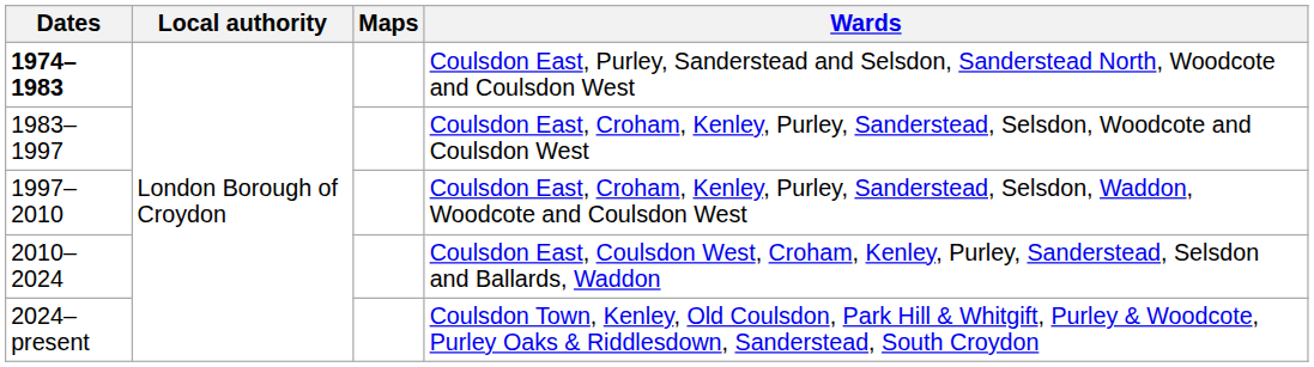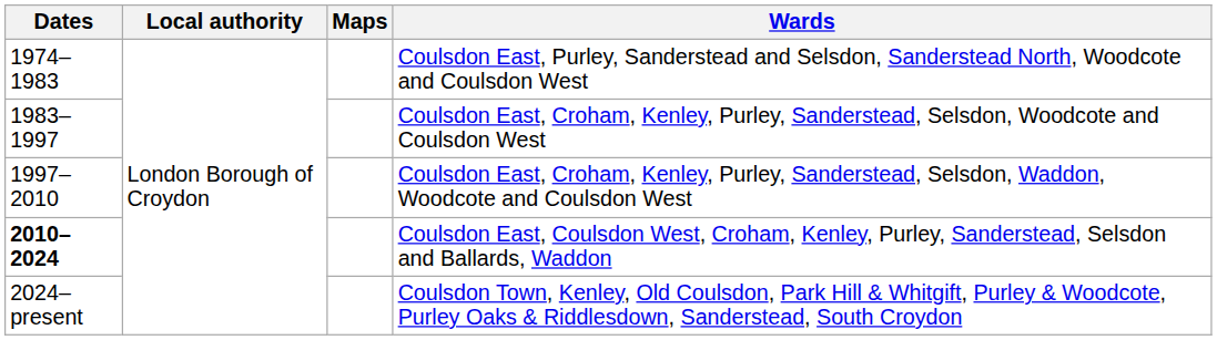row 2 | Dates: bold -> normal
row 5 | Dates: normal -> bold
